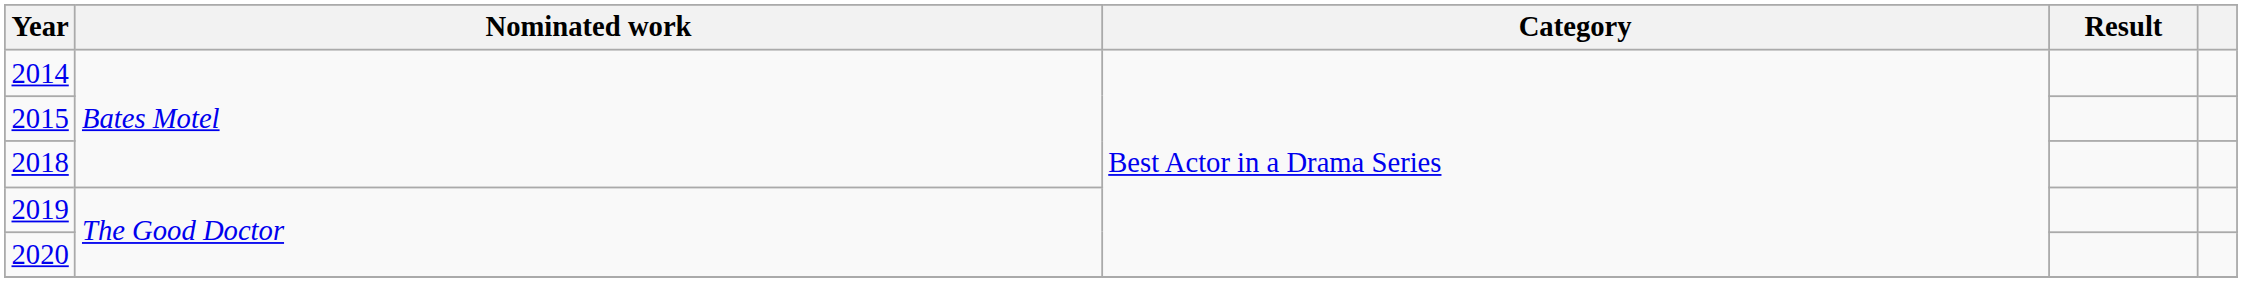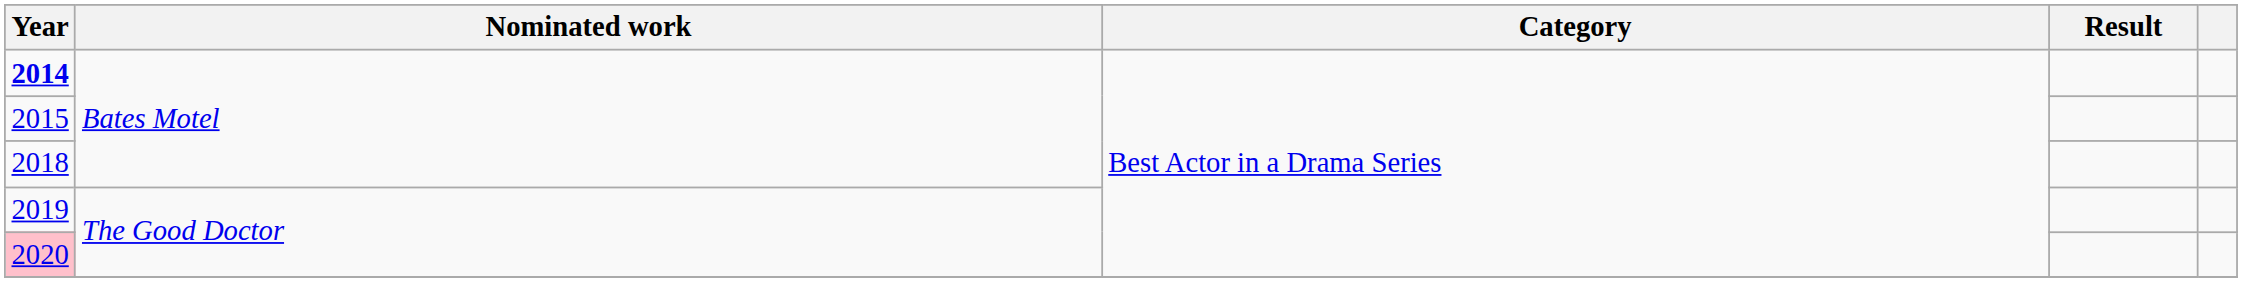2014 | Year: normal -> bold
2020 | Year: no background -> pink background
